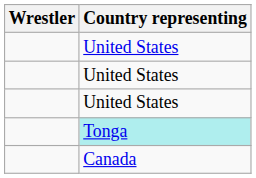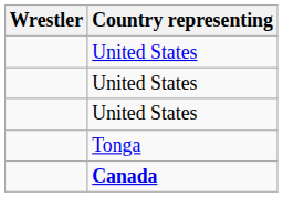row 5 | Country representing: paleturquoise background -> no background
row 6 | Country representing: normal -> bold
